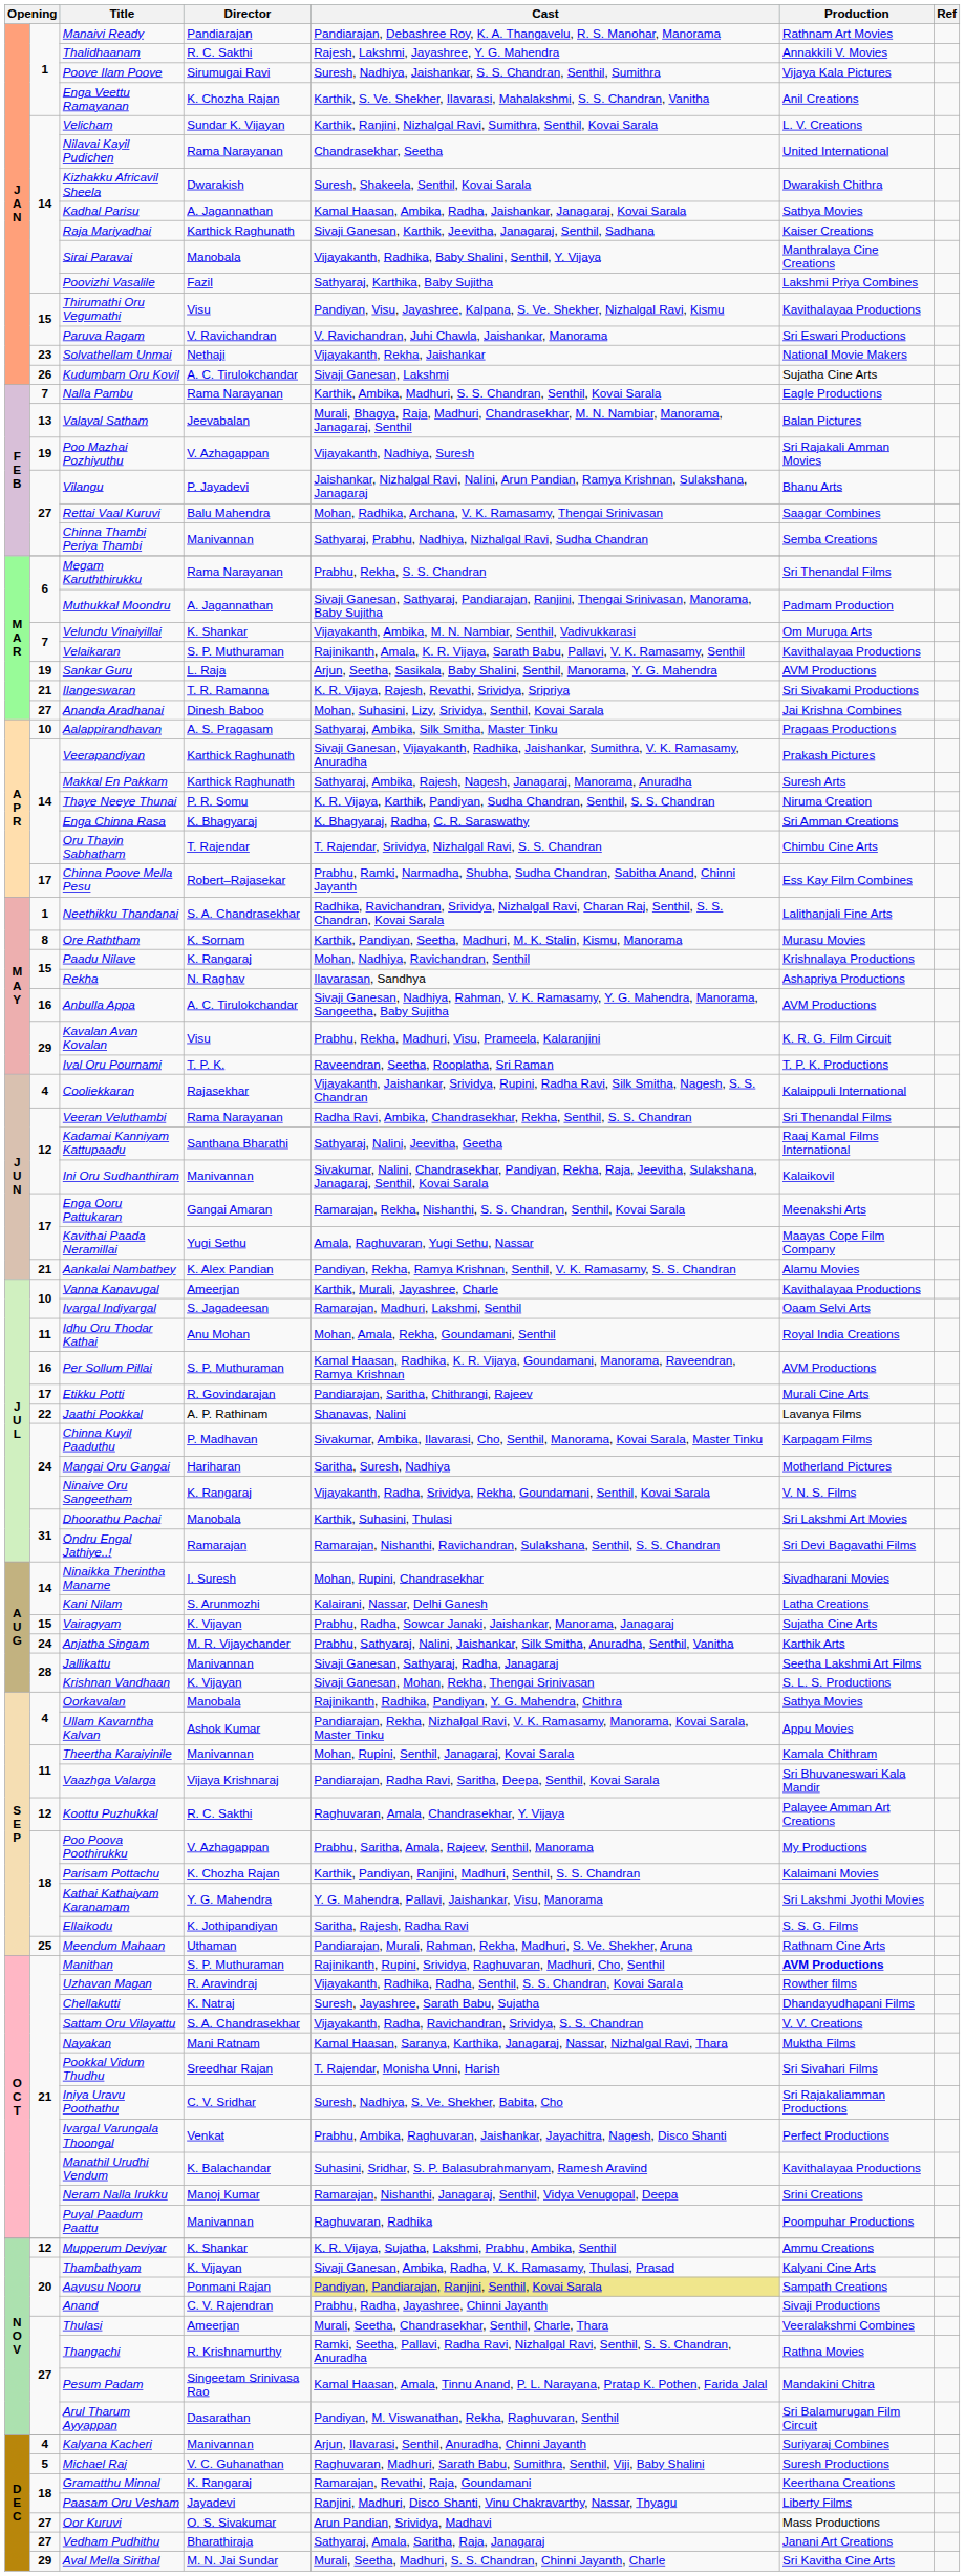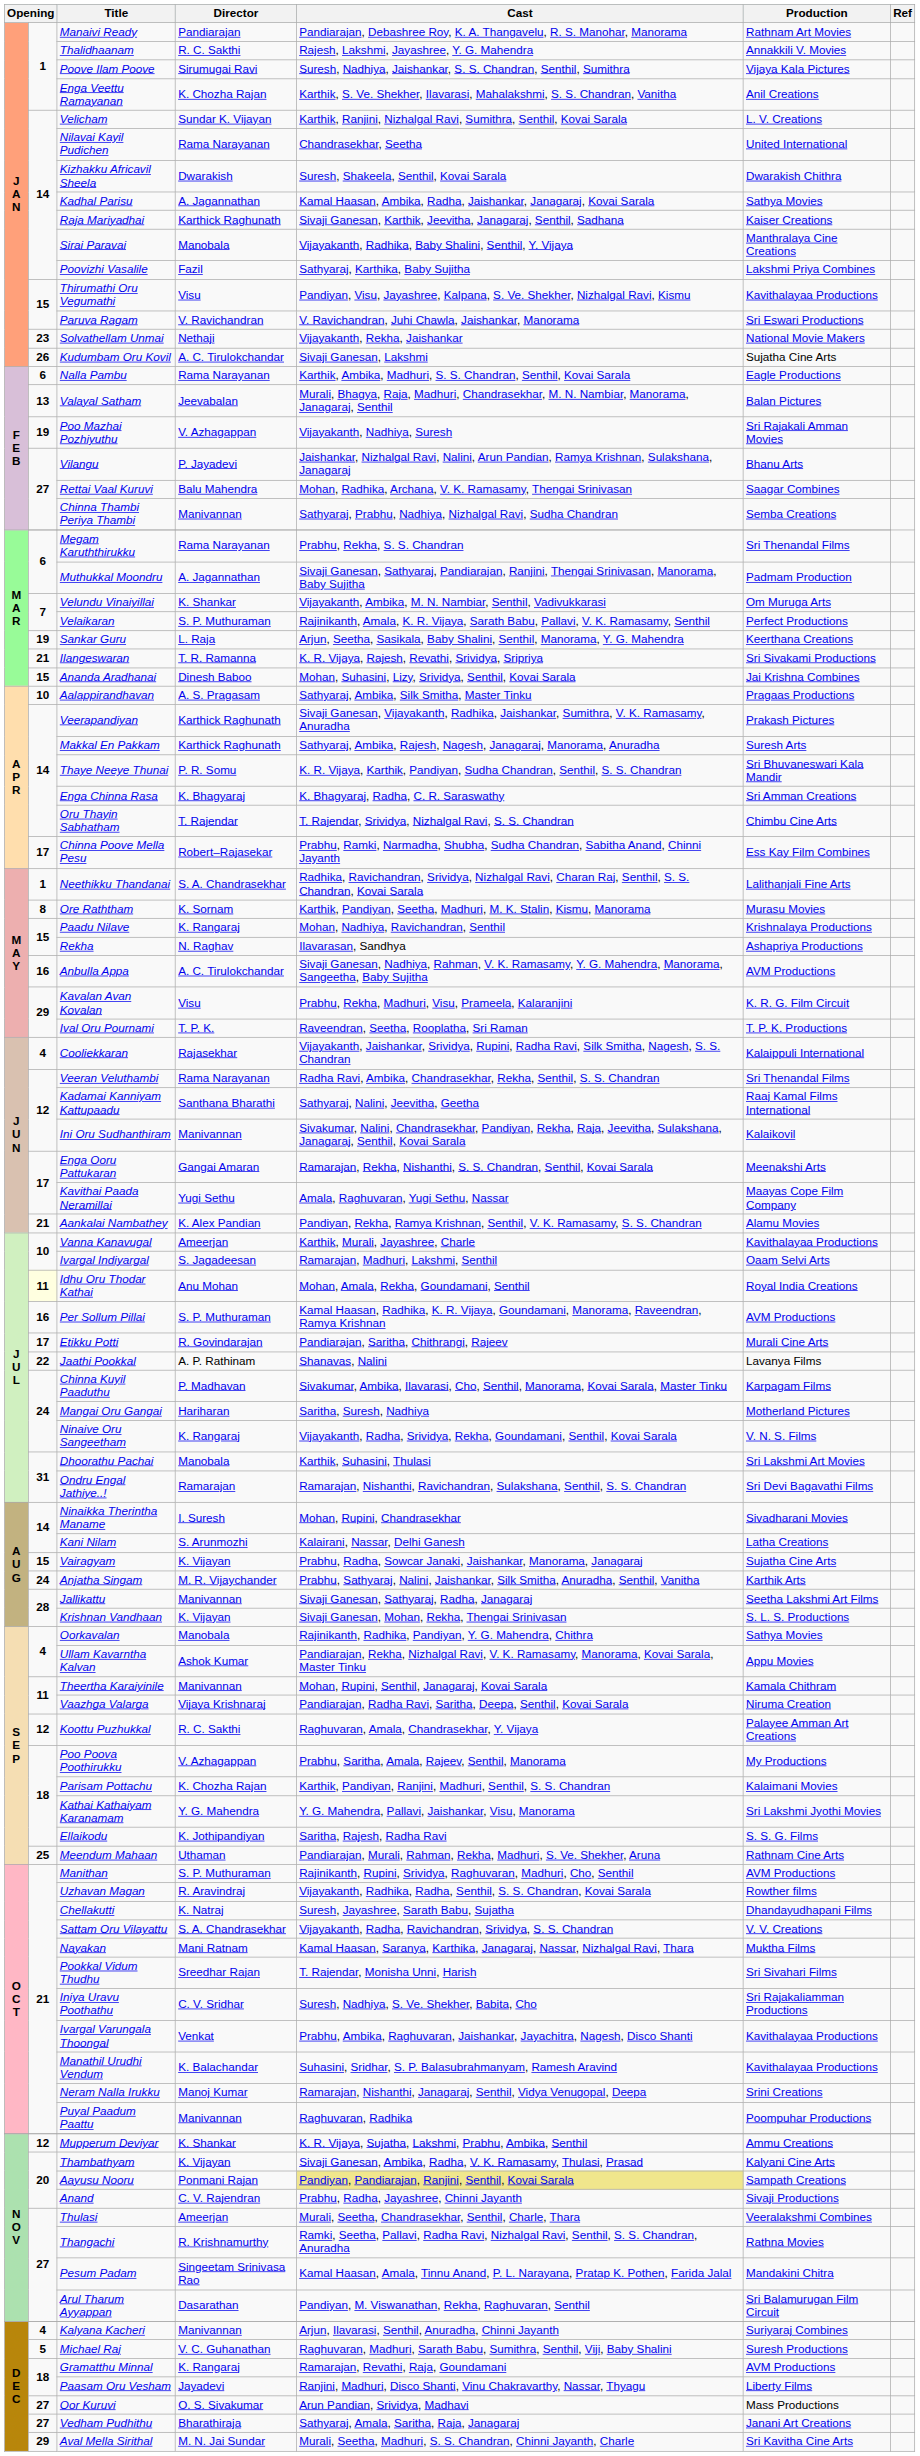Nalla Pambu | column 2: 7 -> 6
Velaikaran | Production: Kavithalayaa Productions -> Perfect Productions
Sankar Guru | Production: AVM Productions -> Keerthana Creations
Ananda Aradhanai | column 2: 27 -> 15
Thaye Neeye Thunai | Production: Niruma Creation -> Sri Bhuvaneswari Kala Mandir
Idhu Oru Thodar Kathai | column 2: no background -> lightyellow background
Vaazhga Valarga | Production: Sri Bhuvaneswari Kala Mandir -> Niruma Creation
Manithan | Production: bold -> normal
Ivargal Varungala Thoongal | Production: Perfect Productions -> Kavithalayaa Productions
Gramatthu Minnal | Production: Keerthana Creations -> AVM Productions
